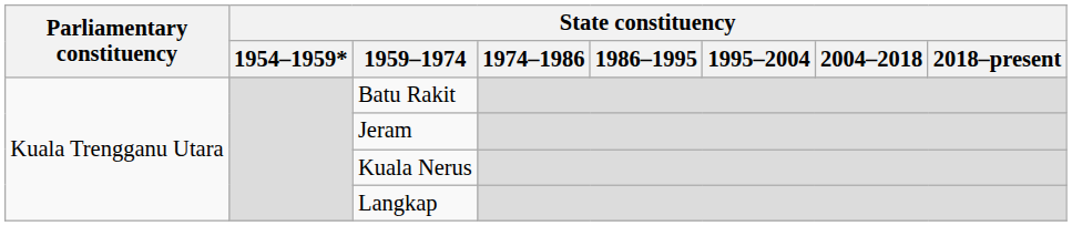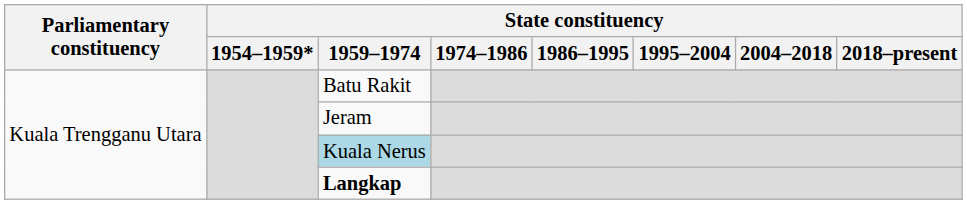Kuala Nerus | State constituency / 1959–1974: no background -> lightblue background
Langkap | State constituency / 1959–1974: normal -> bold
